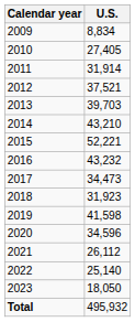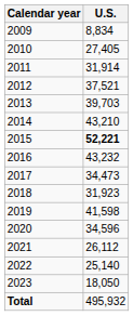2015 | U.S.: normal -> bold
